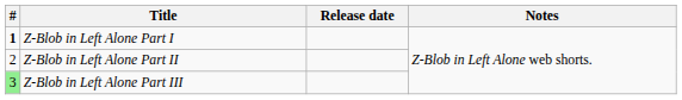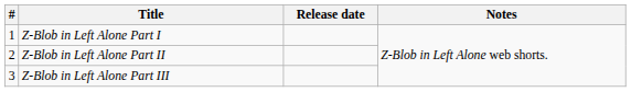Z-Blob in Left Alone Part I | #: bold -> normal
Z-Blob in Left Alone Part III | #: lightgreen background -> no background
